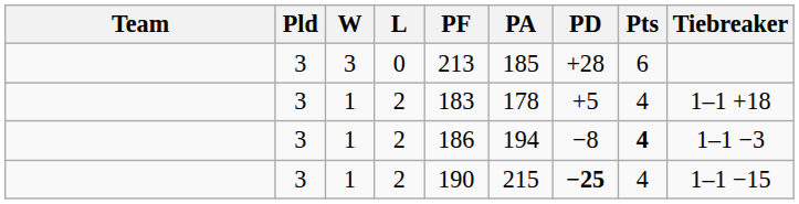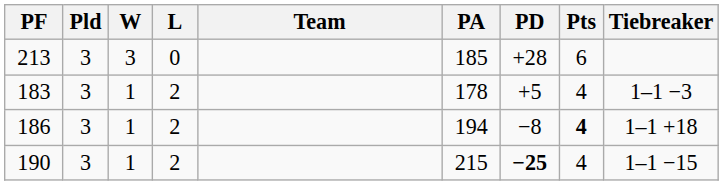columns swapped: Team <-> PF
row 3 | Tiebreaker: 1–1 +18 -> 1–1 −3
row 4 | Tiebreaker: 1–1 −3 -> 1–1 +18
